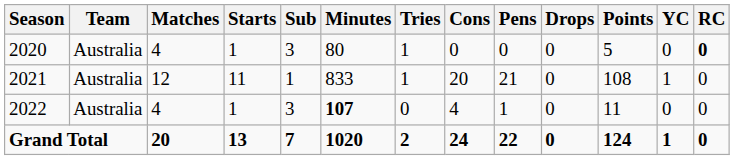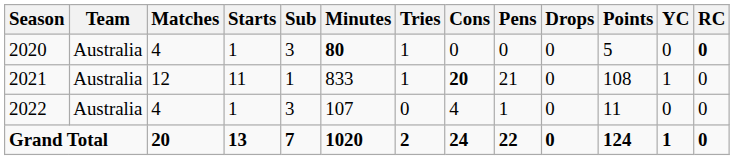2020 | Minutes: normal -> bold
2021 | Cons: normal -> bold
2022 | Minutes: bold -> normal
